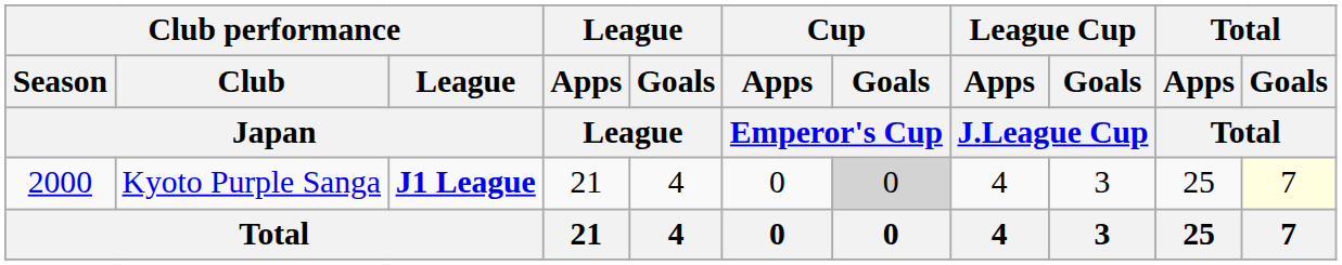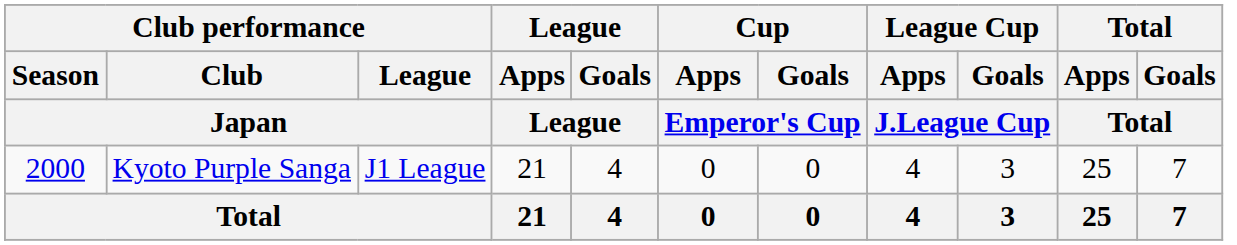Kyoto Purple Sanga | Club performance / League / Japan: bold -> normal
Kyoto Purple Sanga | Cup / Goals / Emperor's Cup: lightgrey background -> no background
Kyoto Purple Sanga | Total / Goals / Total: lightyellow background -> no background
